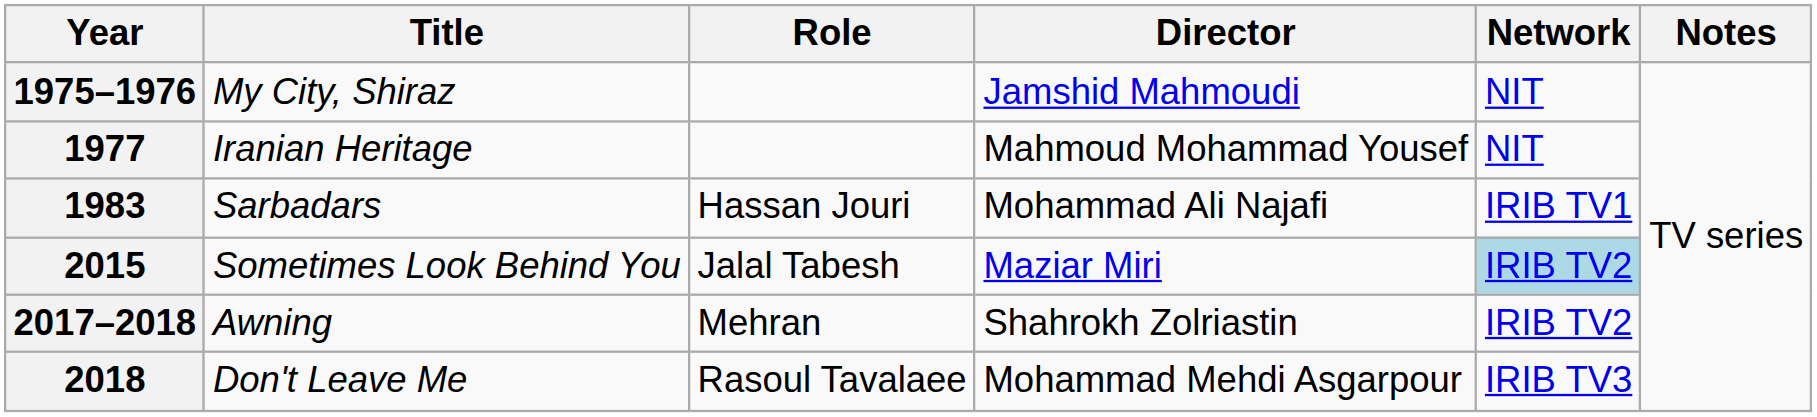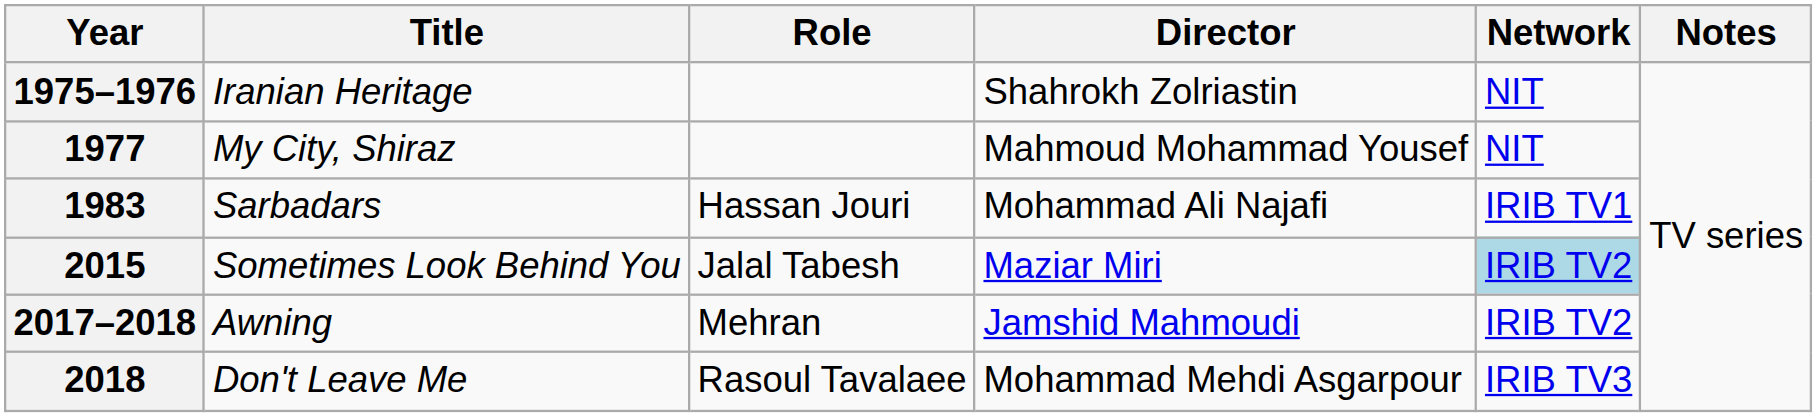1975–1976 | Title: My City, Shiraz -> Iranian Heritage
1975–1976 | Director: Jamshid Mahmoudi -> Shahrokh Zolriastin
1977 | Title: Iranian Heritage -> My City, Shiraz
2017–2018 | Director: Shahrokh Zolriastin -> Jamshid Mahmoudi
